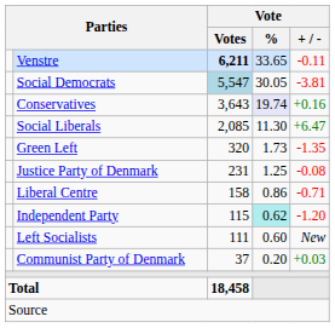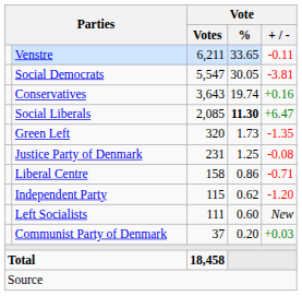Venstre | Vote / Votes: bold -> normal
Social Democrats | Vote / Votes: lightblue background -> no background
Conservatives | Vote / %: lavender background -> no background
Social Liberals | Vote / %: normal -> bold
Independent Party | Vote / %: paleturquoise background -> no background
